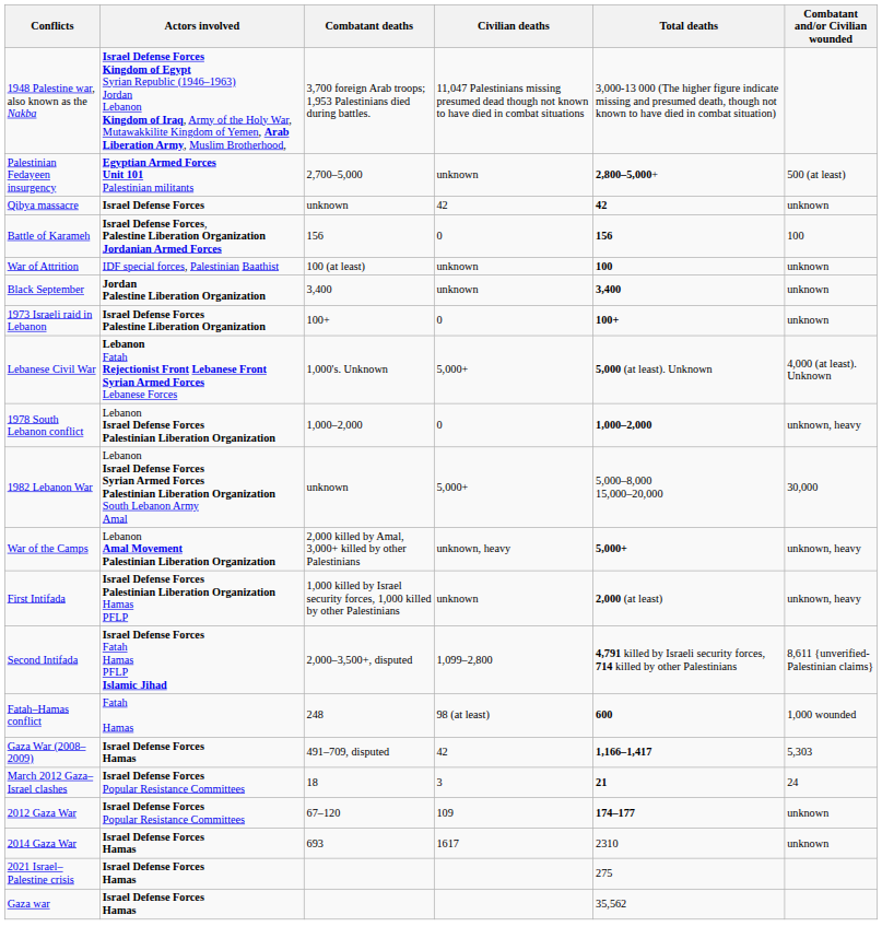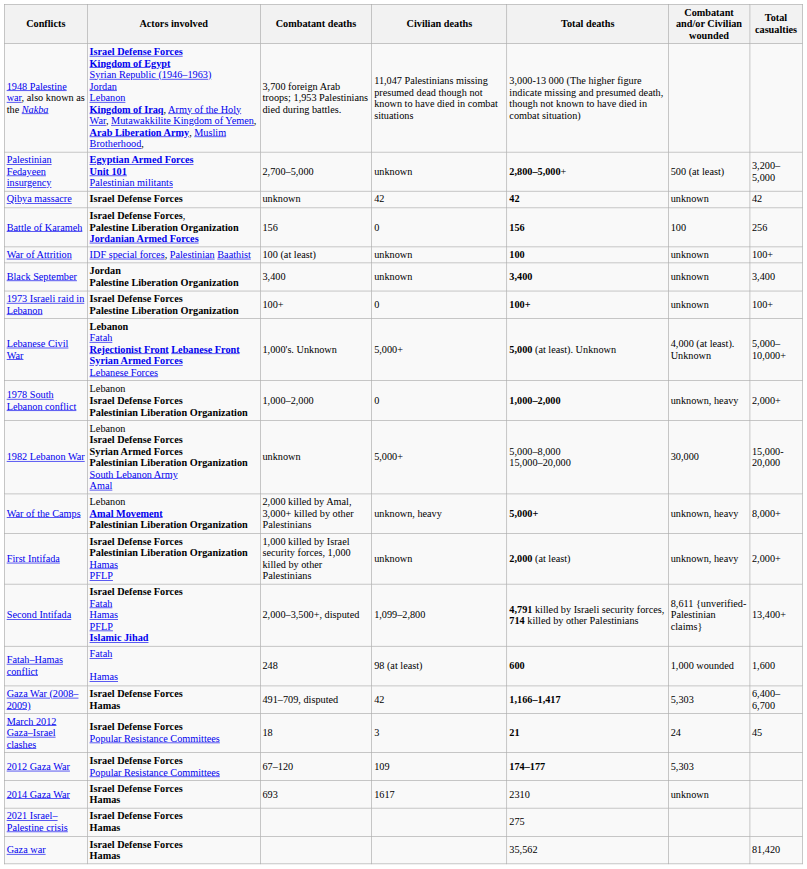+ column: Total casualties | 3,200–5,000 | 42 | 256 | 100+ | 3,400 | 100+ | 5,000–10,000+ | 2,000+ | 15,000-20,000 | 8,000+ | 2,000+ | 13,400+ | 1,600 | 6,400–6,700 | 45 | 81,420
2012 Gaza War | Combatant and/or Civilian wounded: unknown -> 5,303
